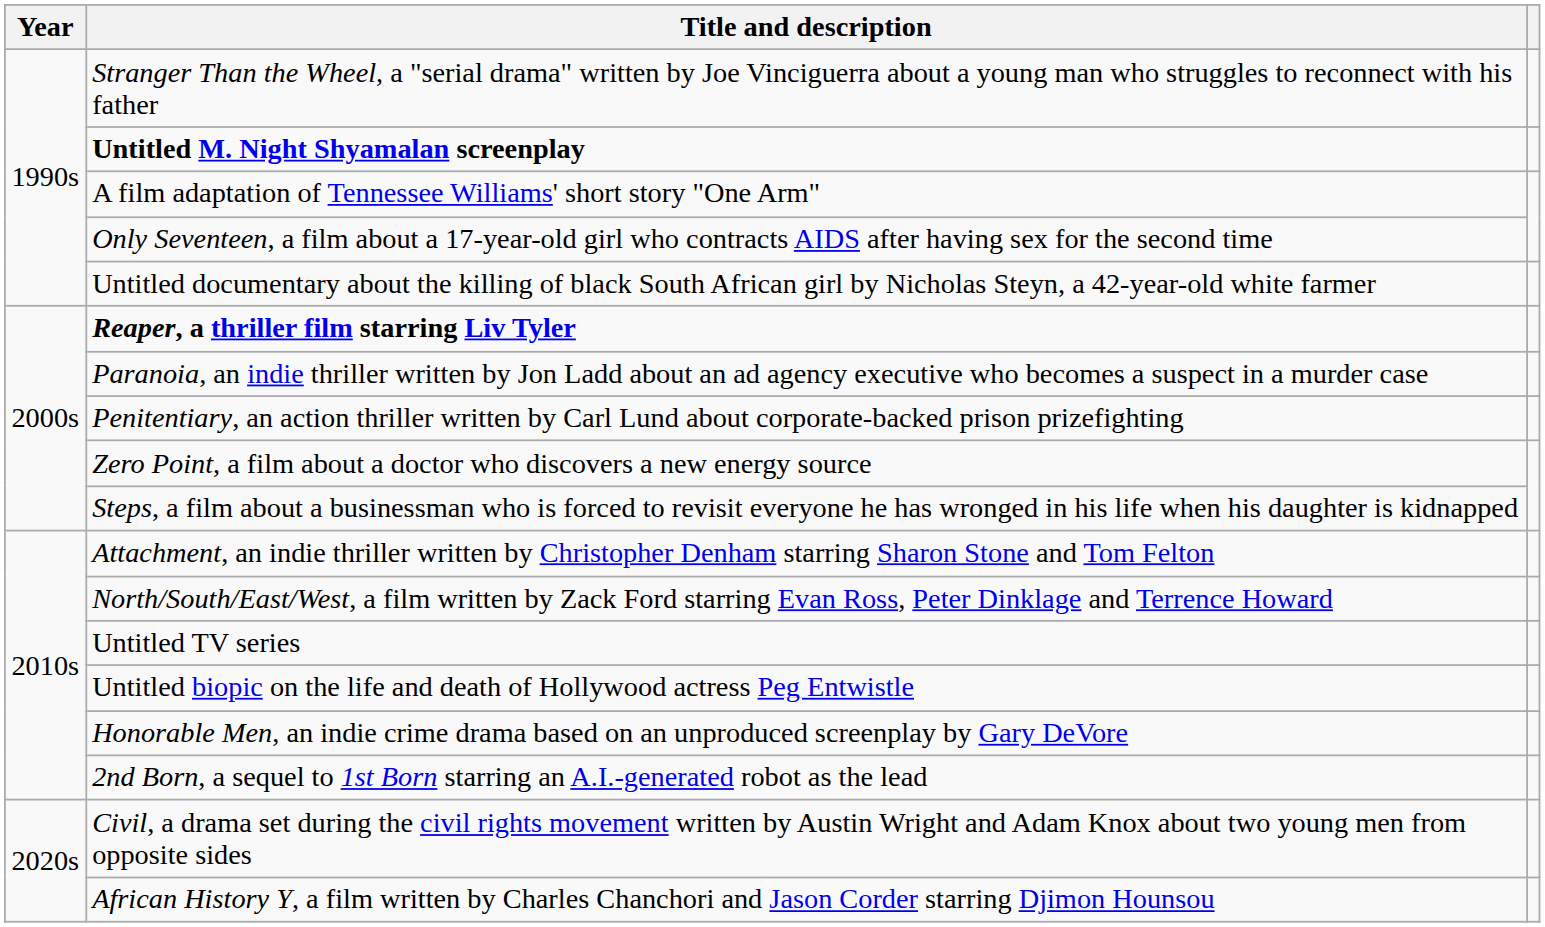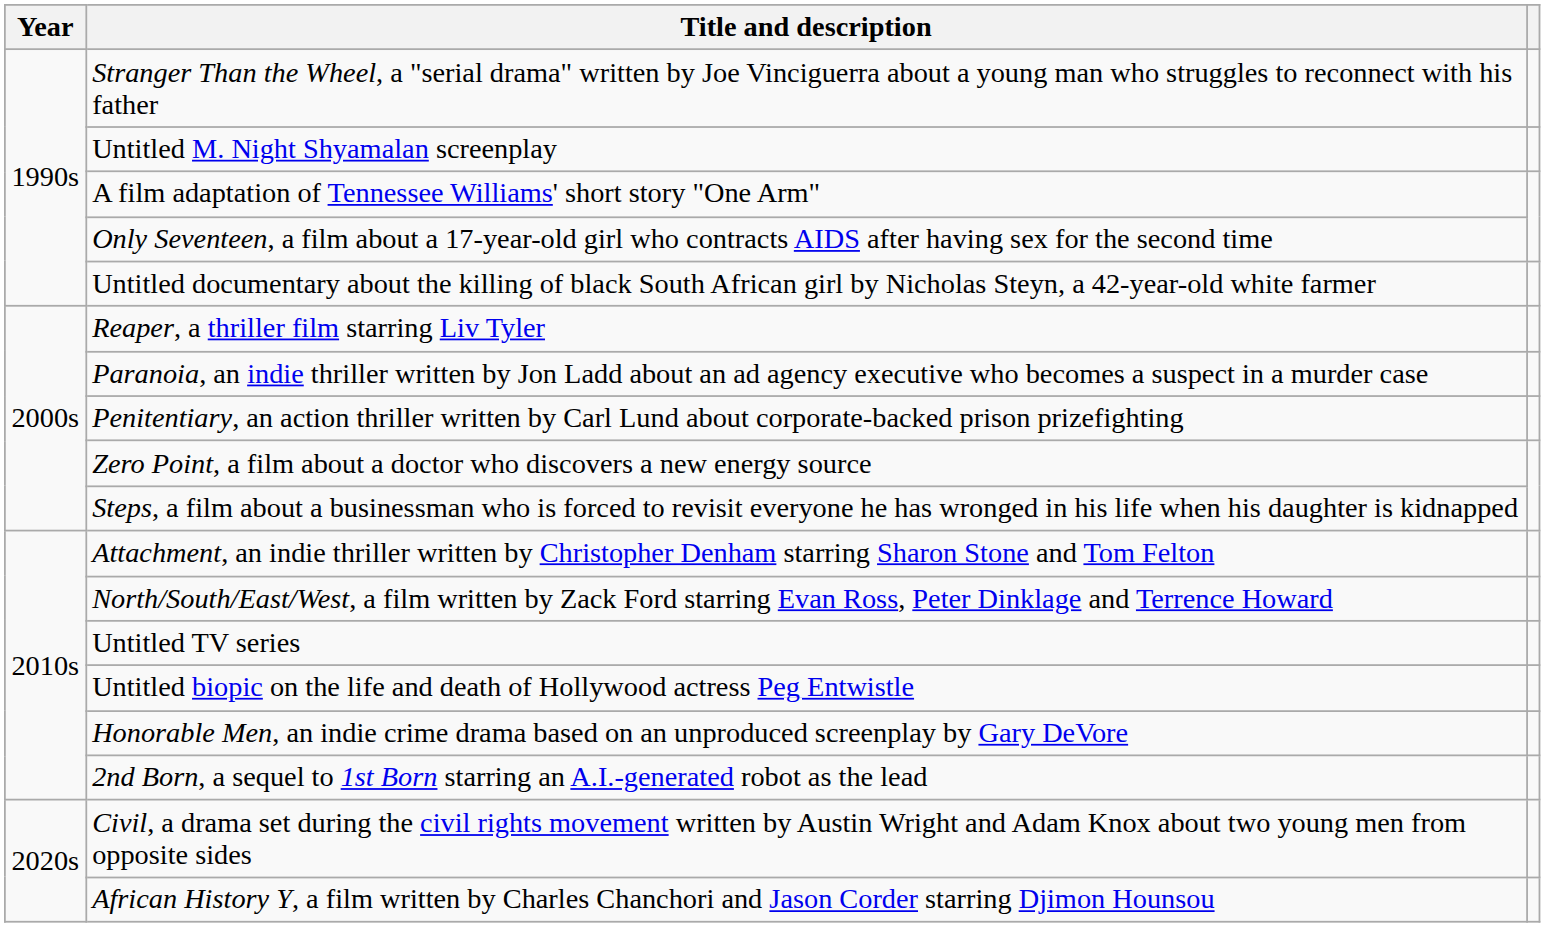Untitled M. Night Shyamalan screenplay | Title and description: bold -> normal
Reaper, a thriller film starring Liv Tyler | Title and description: bold -> normal
